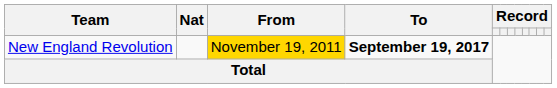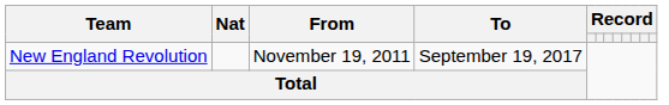New England Revolution | From: gold background -> no background
New England Revolution | To: bold -> normal
